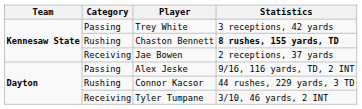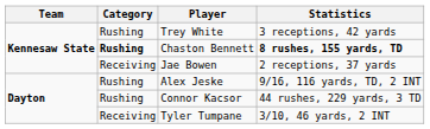Trey White | Category: Passing -> Rushing
Chaston Bennett | Category: normal -> bold
Alex Jeske | Category: Passing -> Rushing
